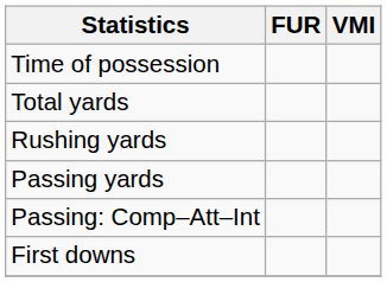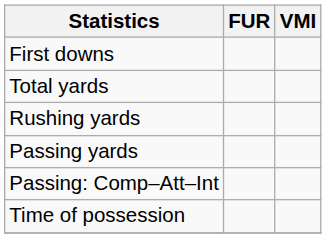rows swapped: First downs <-> Time of possession
